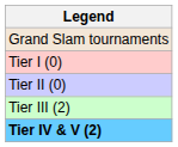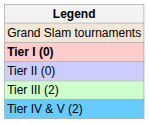Tier I (0) | Legend: normal -> bold
Tier IV & V (2) | Legend: bold -> normal
